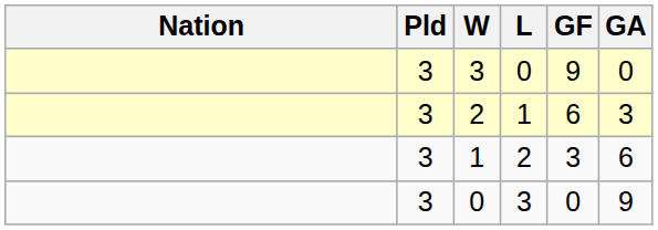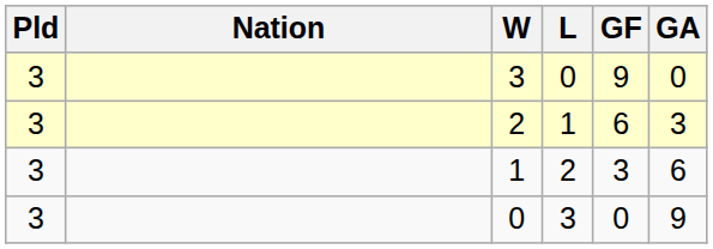columns swapped: Nation <-> Pld
